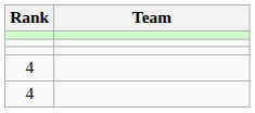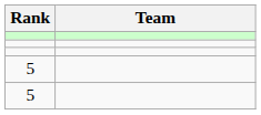row 5 | Rank: 4 -> 5
row 6 | Rank: 4 -> 5
